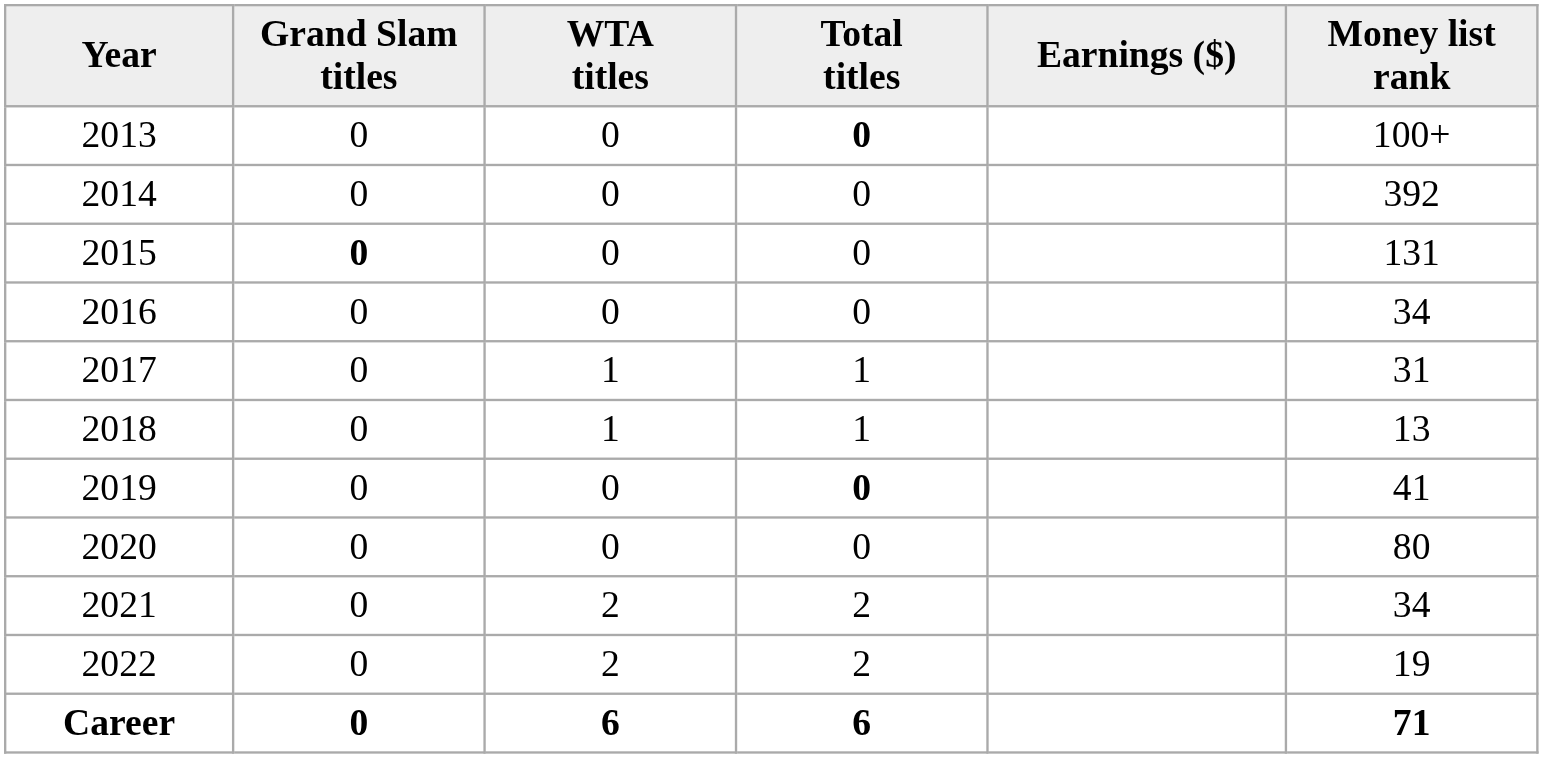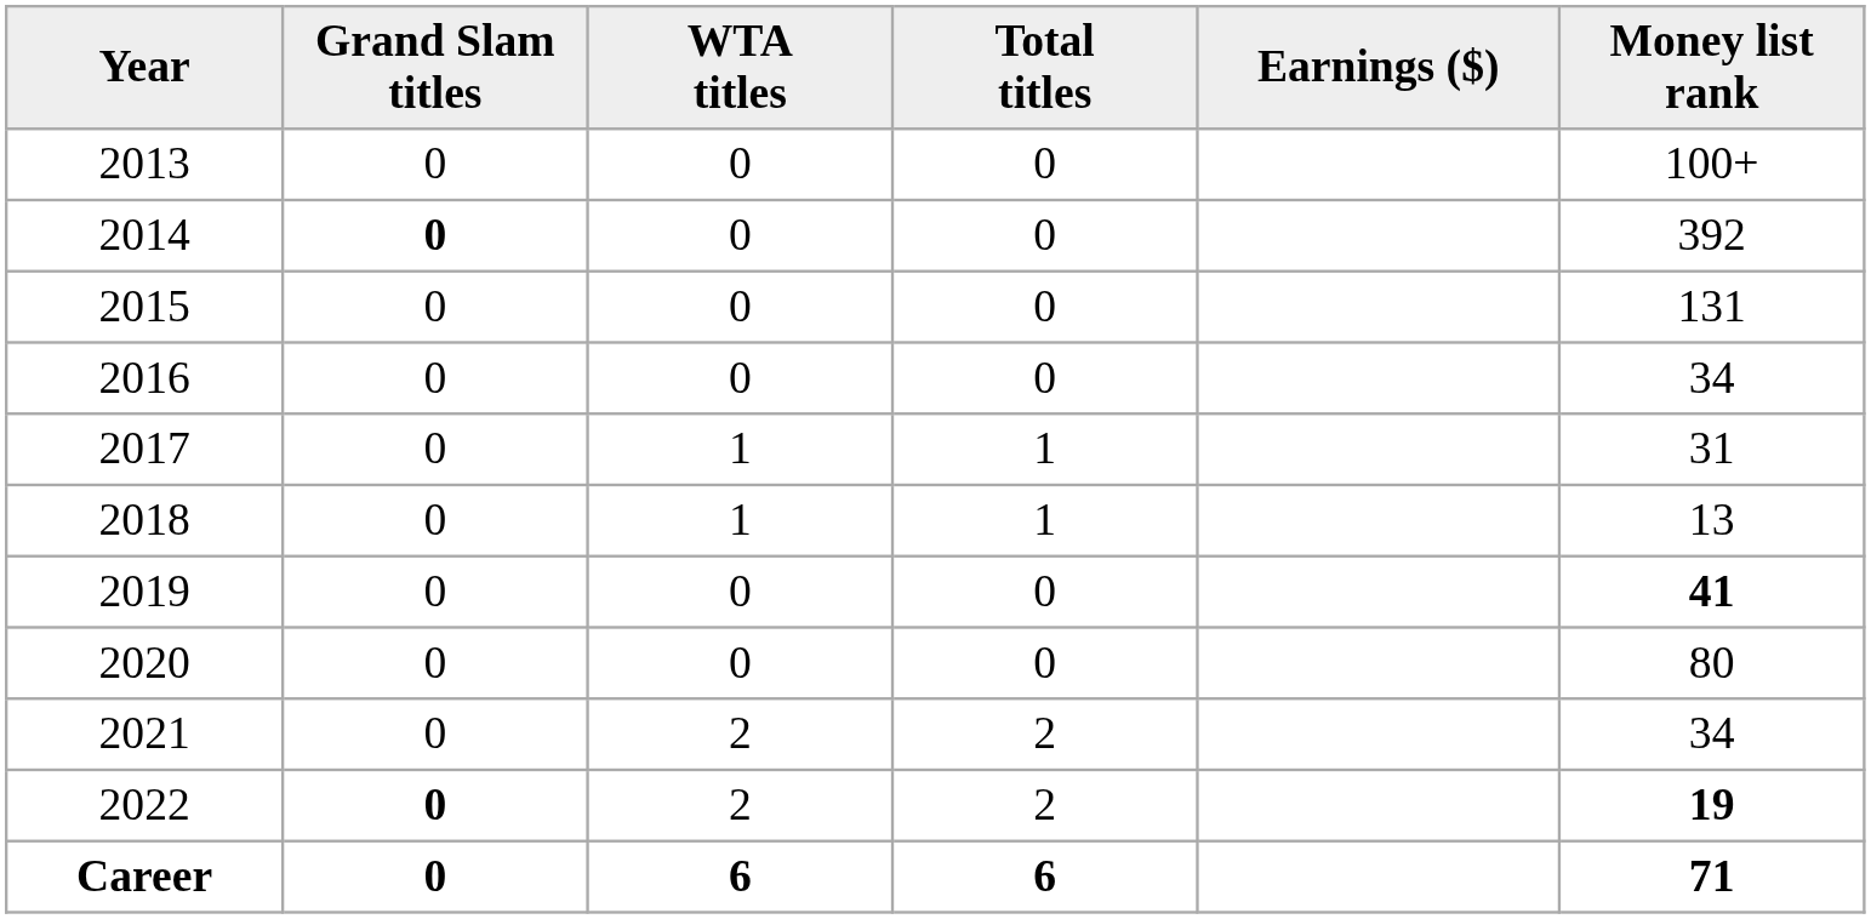2013 | column 4: bold -> normal
2014 | column 2: normal -> bold
2015 | column 2: bold -> normal
2019 | column 4: bold -> normal
2019 | column 6: normal -> bold
2022 | column 2: normal -> bold
2022 | column 6: normal -> bold
